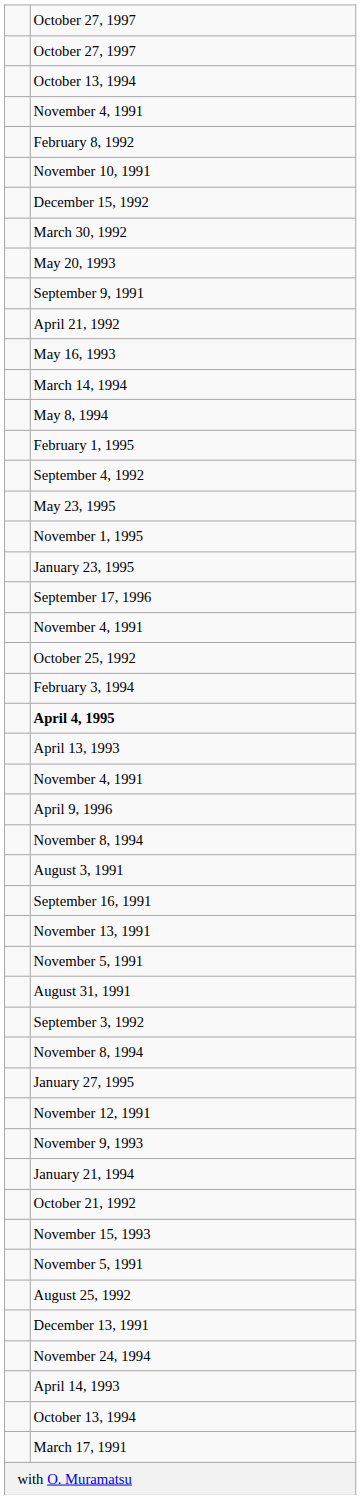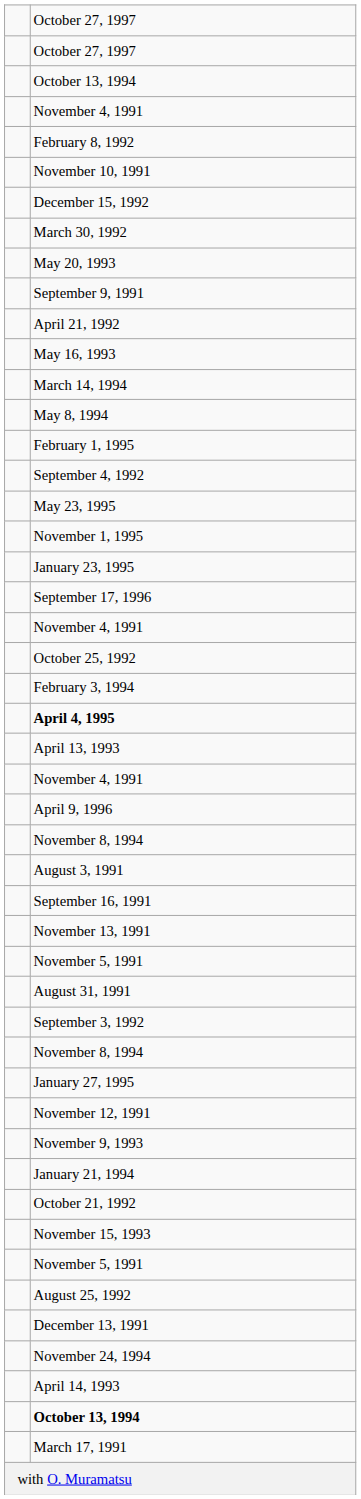row 47 | column 2: normal -> bold
